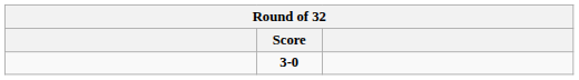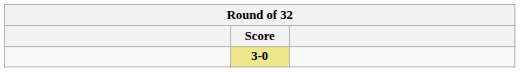row 3 | Score: no background -> khaki background
